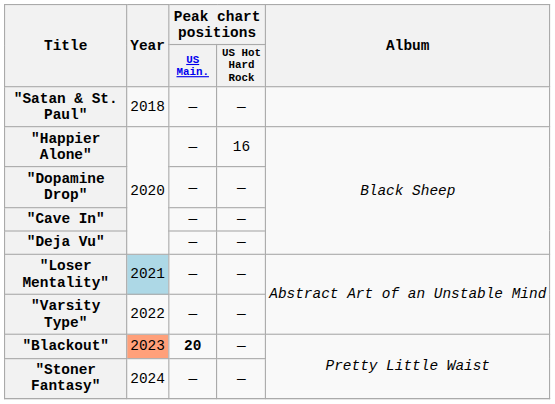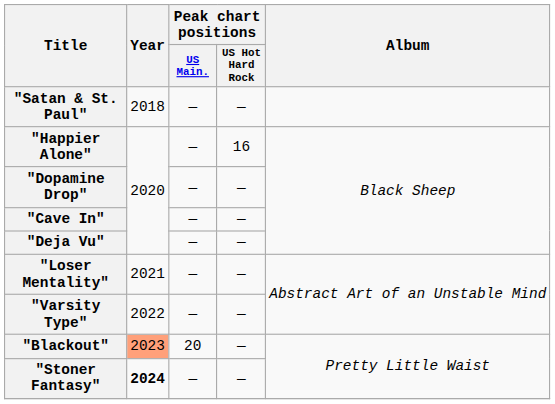"Loser Mentality" | Year: lightblue background -> no background
"Blackout" | Peak chart positions / US Main.: bold -> normal
"Stoner Fantasy" | Year: normal -> bold
